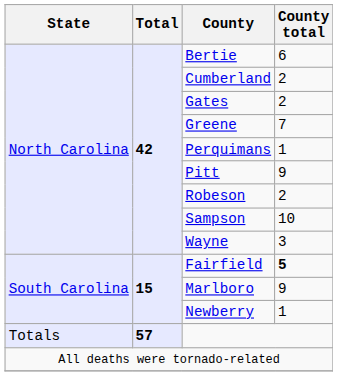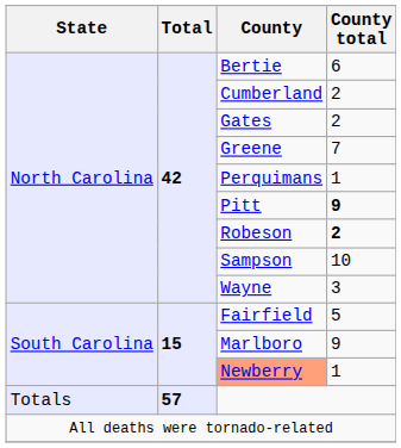Pitt | County total: normal -> bold
Robeson | County total: normal -> bold
Fairfield | County total: bold -> normal
Newberry | County: no background -> lightsalmon background
